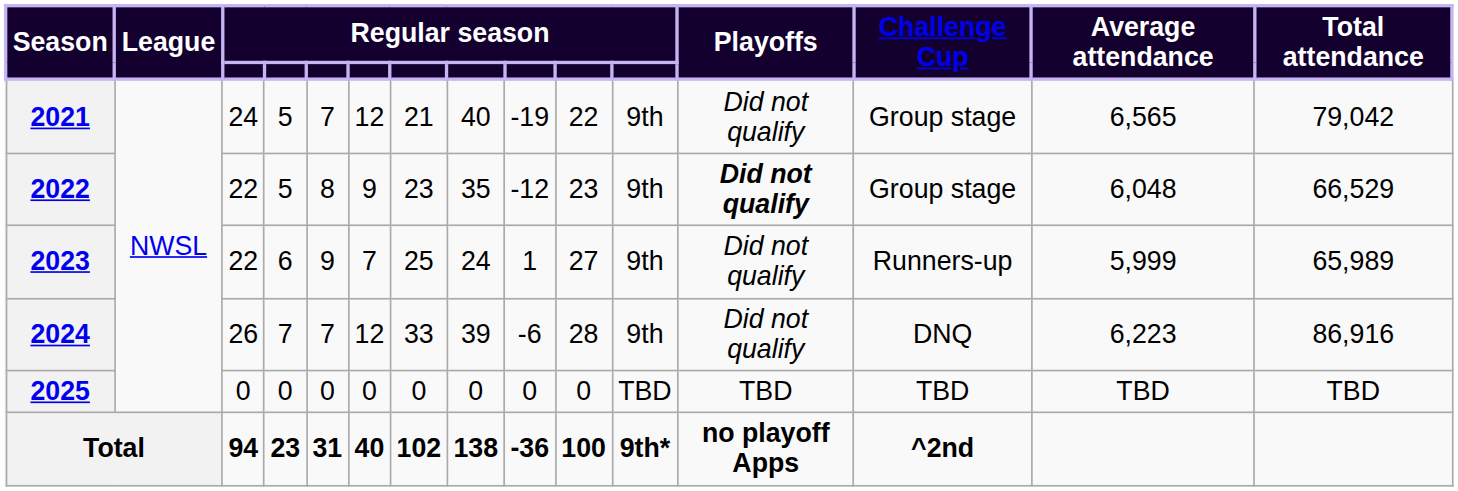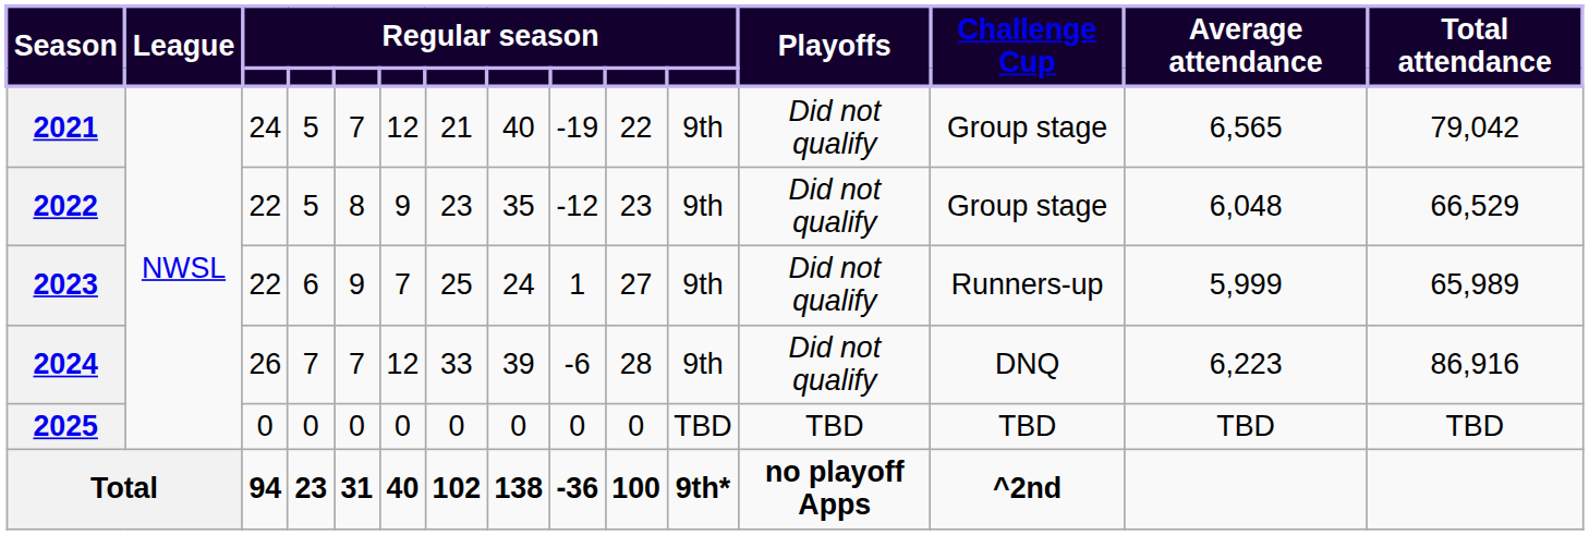2022 | Playoffs: bold -> normal
